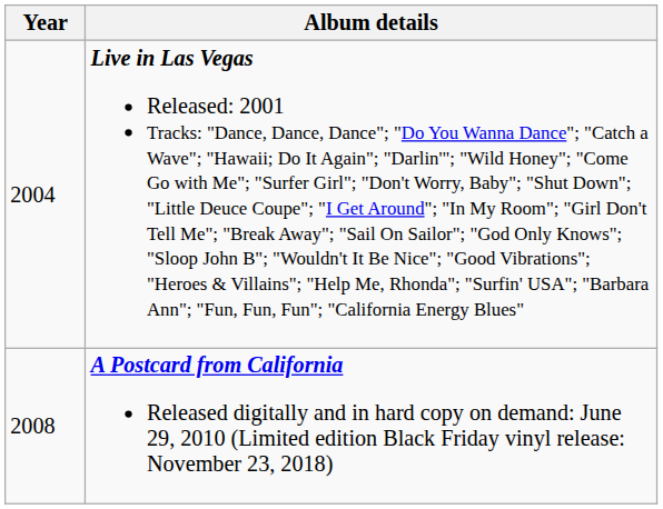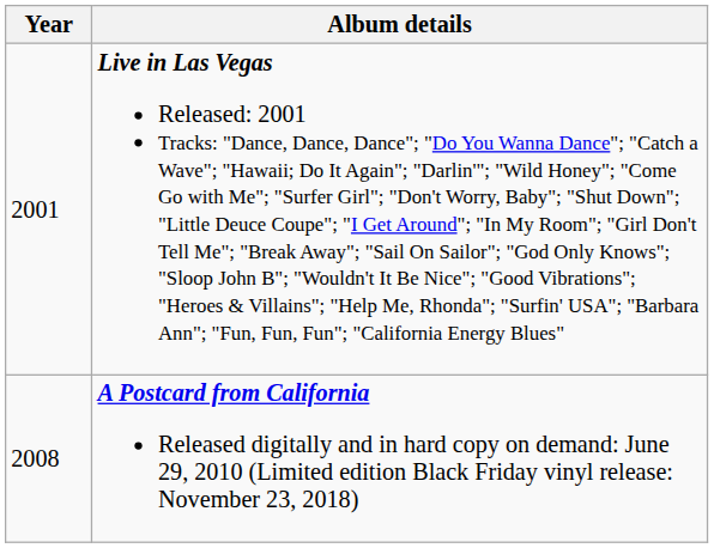row 2 | Year: 2004 -> 2001
